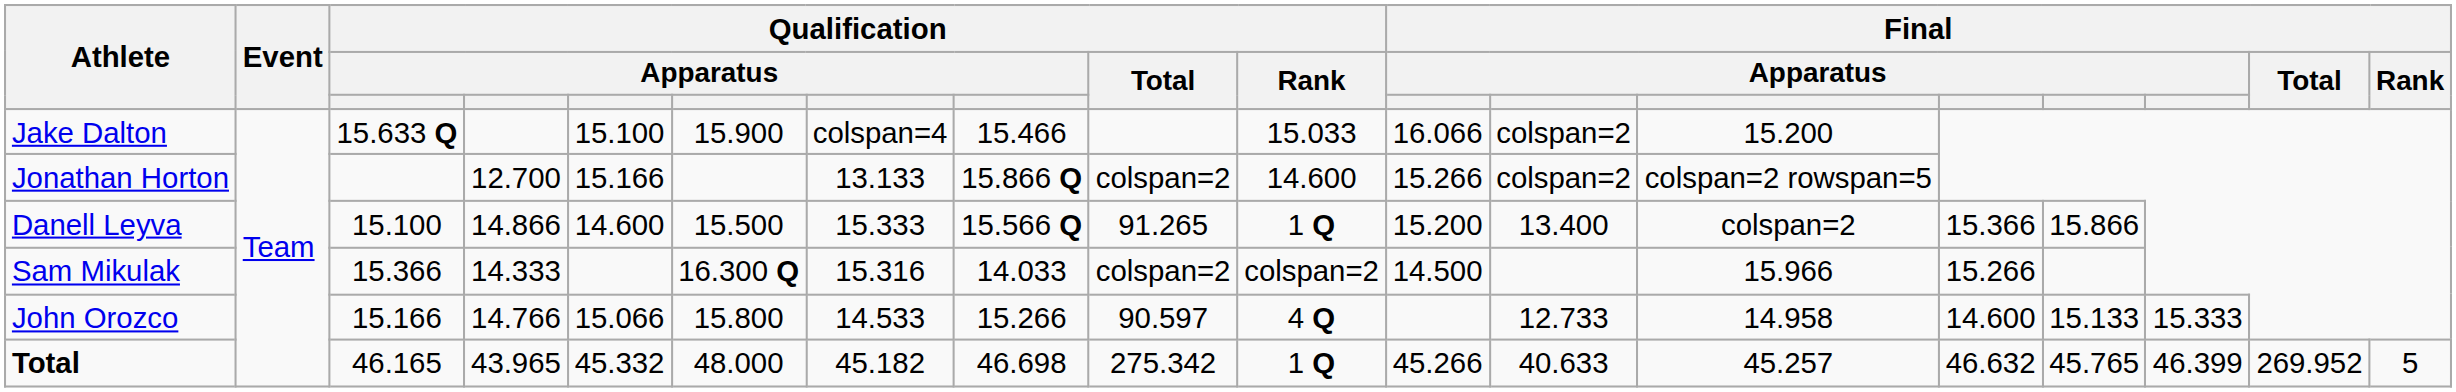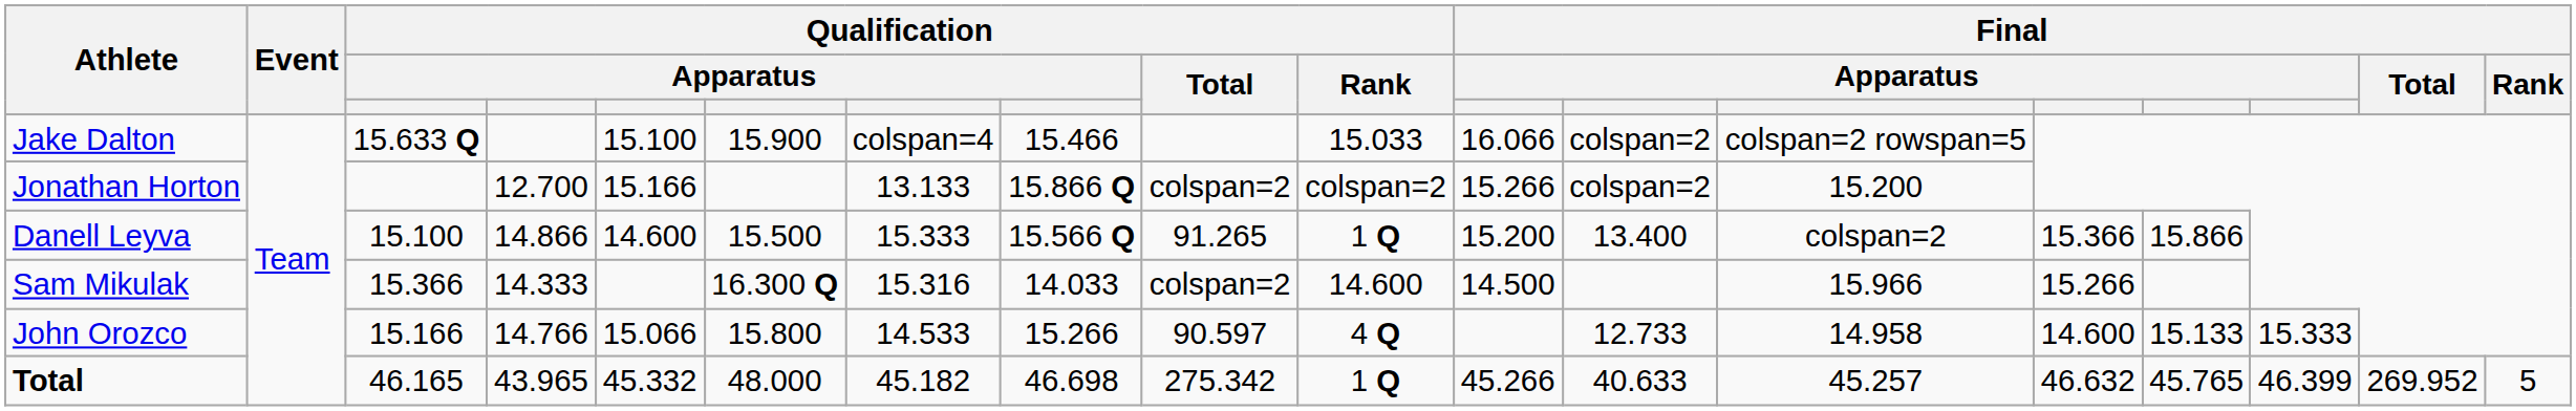Jake Dalton | column 13: 15.200 -> colspan=2 rowspan=5
Jonathan Horton | Qualification / Rank: 14.600 -> colspan=2
Jonathan Horton | column 13: colspan=2 rowspan=5 -> 15.200
Sam Mikulak | Qualification / Rank: colspan=2 -> 14.600
